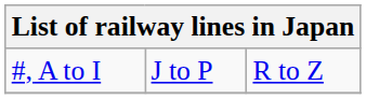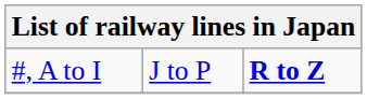#, A to I | column 3: normal -> bold
